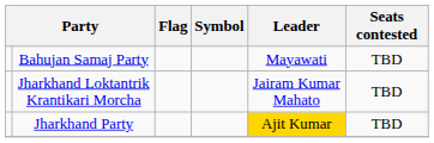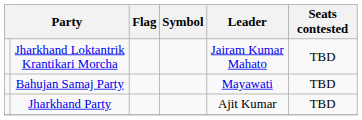rows swapped: Bahujan Samaj Party <-> Jharkhand Loktantrik Krantikari Morcha
Jharkhand Party | Leader: gold background -> no background
